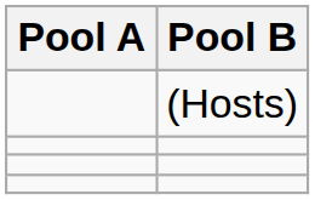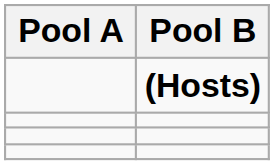row 2 | Pool B: normal -> bold
